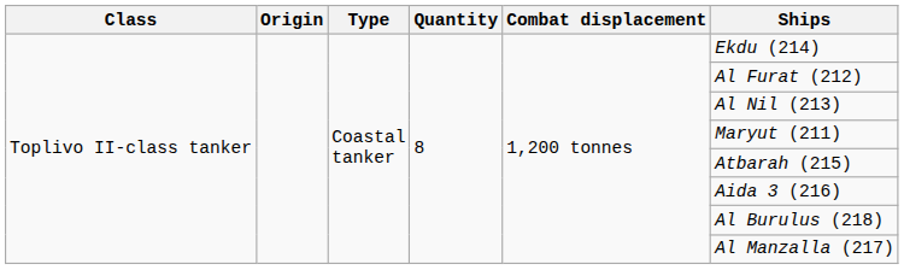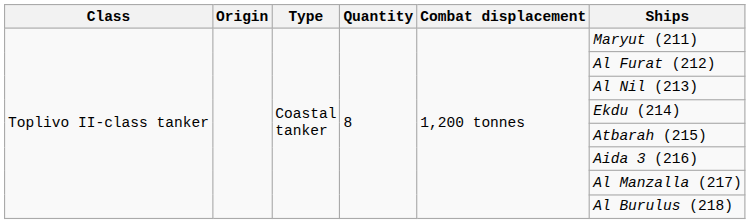row 2 | Ships: Ekdu (214) -> Maryut (211)
row 5 | Ships: Maryut (211) -> Ekdu (214)
row 8 | Ships: Al Burulus (218) -> Al Manzalla (217)
row 9 | Ships: Al Manzalla (217) -> Al Burulus (218)
